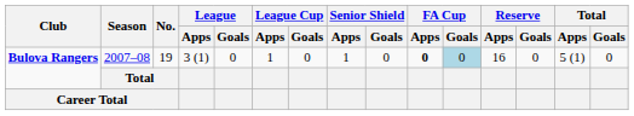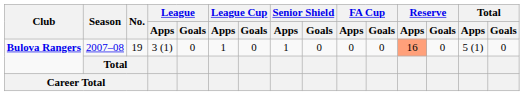Bulova Rangers / 2007–08 | FA Cup / Apps: bold -> normal
Bulova Rangers / 2007–08 | FA Cup / Goals: lightblue background -> no background
Bulova Rangers / 2007–08 | Reserve / Apps: no background -> lightsalmon background
